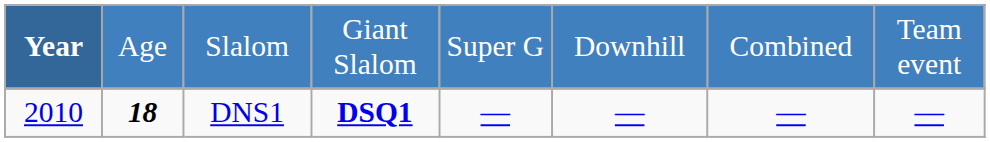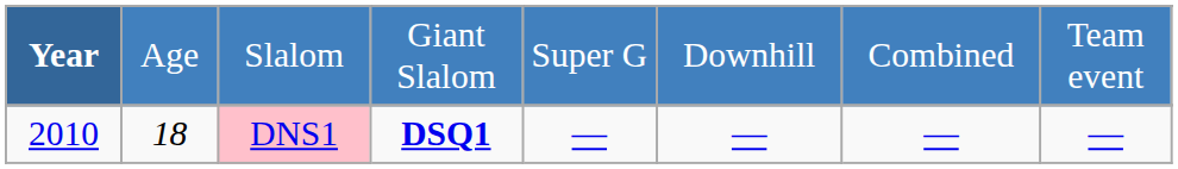2010 | column 2: bold -> normal
2010 | column 3: no background -> pink background
